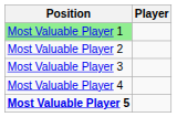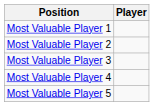Most Valuable Player 1 | Position: lightgreen background -> no background
Most Valuable Player 5 | Position: bold -> normal
